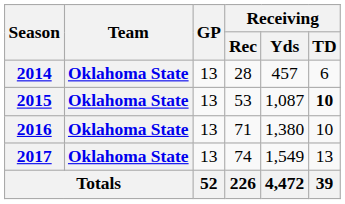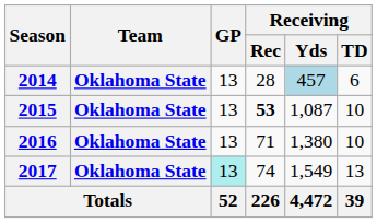2014 | Receiving / Yds: no background -> lightblue background
2015 | Receiving / Rec: normal -> bold
2015 | Receiving / TD: bold -> normal
2017 | GP: no background -> paleturquoise background
